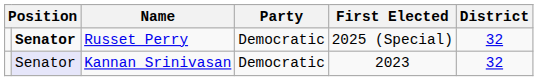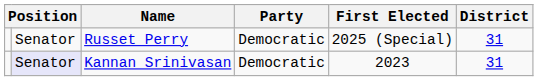Russet Perry | column 2: bold -> normal
Russet Perry | District: 32 -> 31
Kannan Srinivasan | District: 32 -> 31
